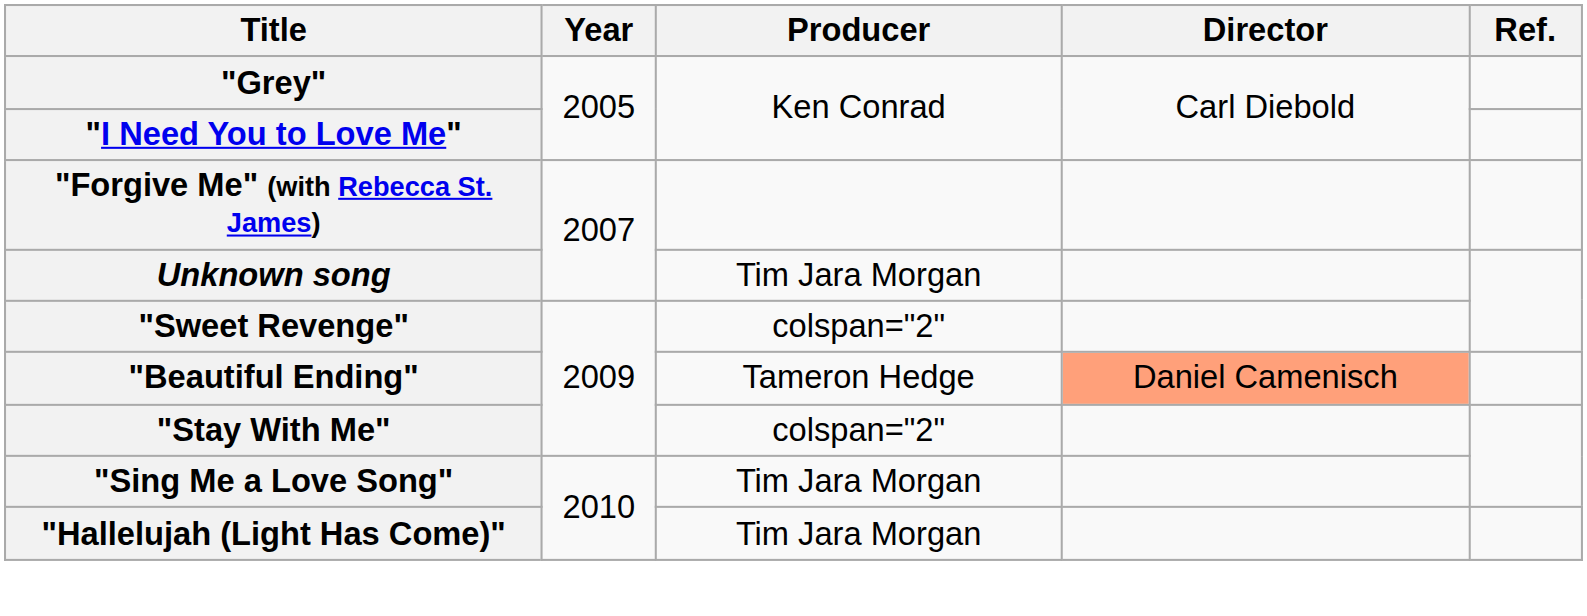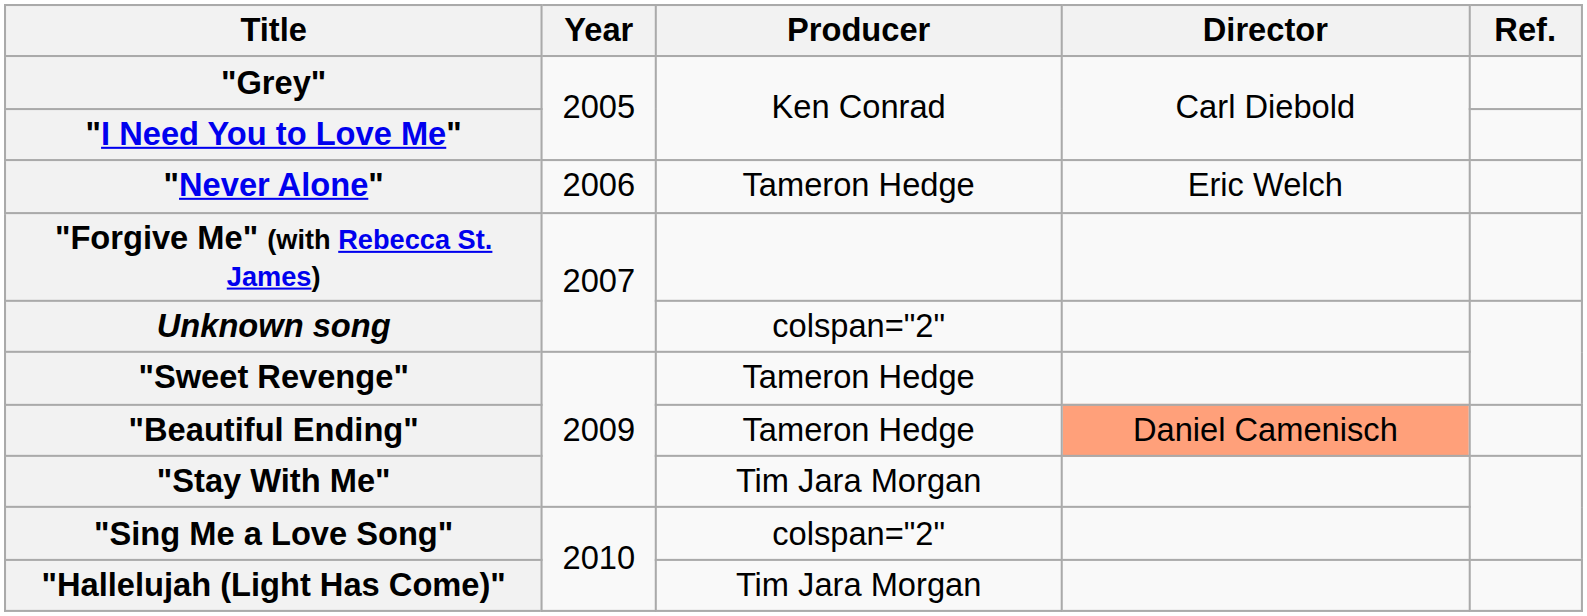+ row: "Never Alone" | 2006 | Tameron Hedge | Eric Welch
Unknown song | Producer: Tim Jara Morgan -> colspan="2"
"Sweet Revenge" | Producer: colspan="2" -> Tameron Hedge
"Stay With Me" | Producer: colspan="2" -> Tim Jara Morgan
"Sing Me a Love Song" | Producer: Tim Jara Morgan -> colspan="2"
